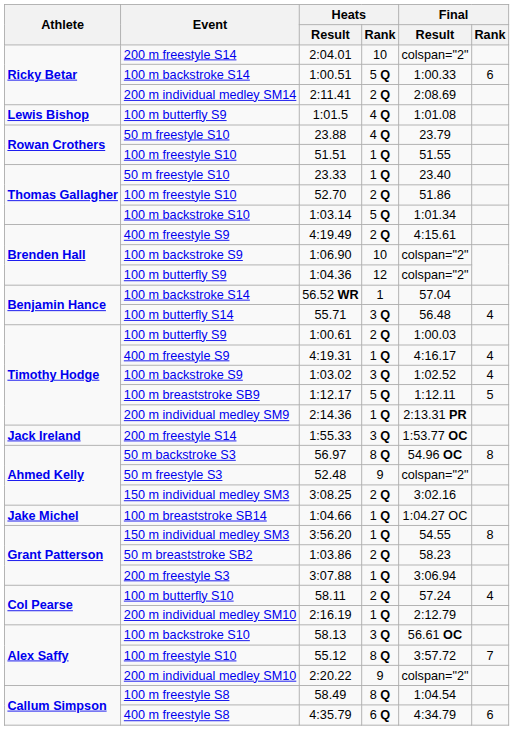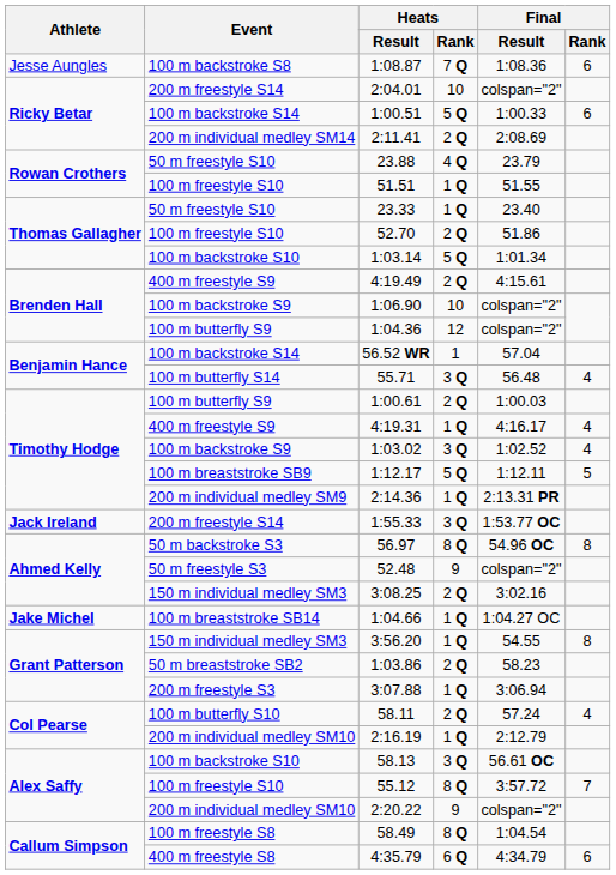+ row: Jesse Aungles | 100 m backstroke S8 | 1:08.87 | 7 Q | 1:08.36 | 6
- row: Lewis Bishop | 100 m butterfly S9 | 1:01.5 | 4 Q | 1:01.08
